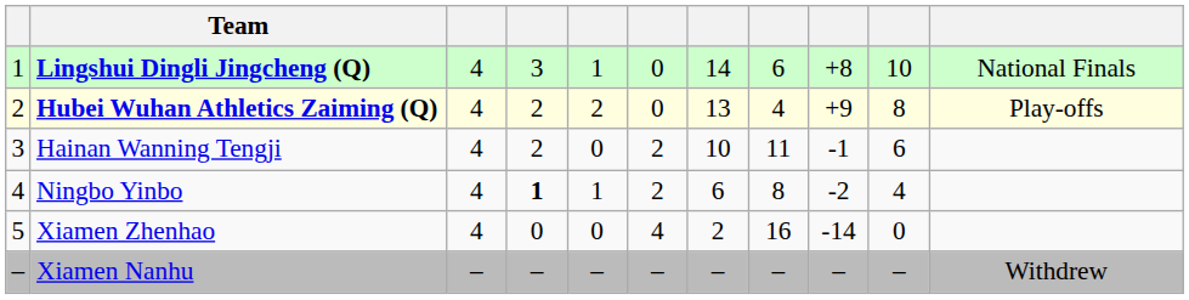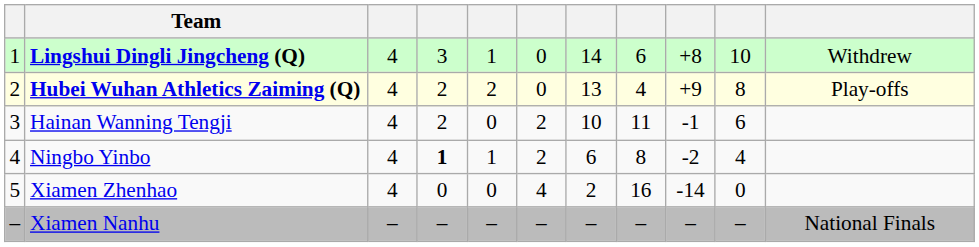Lingshui Dingli Jingcheng (Q) | column 11: National Finals -> Withdrew
Xiamen Nanhu | column 11: Withdrew -> National Finals
